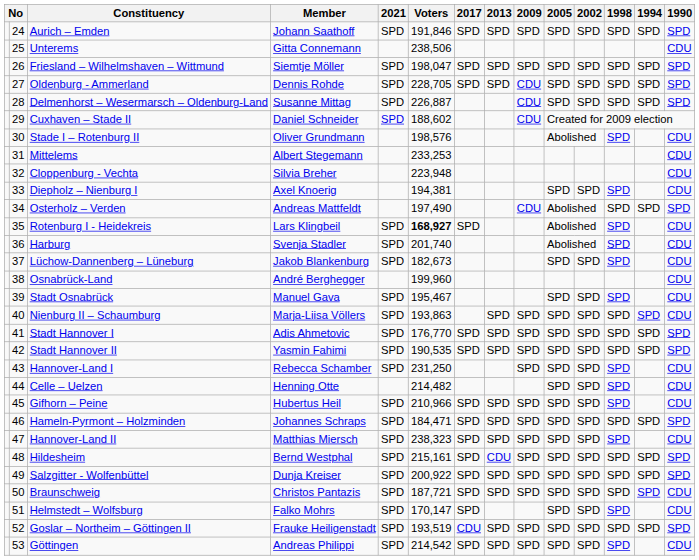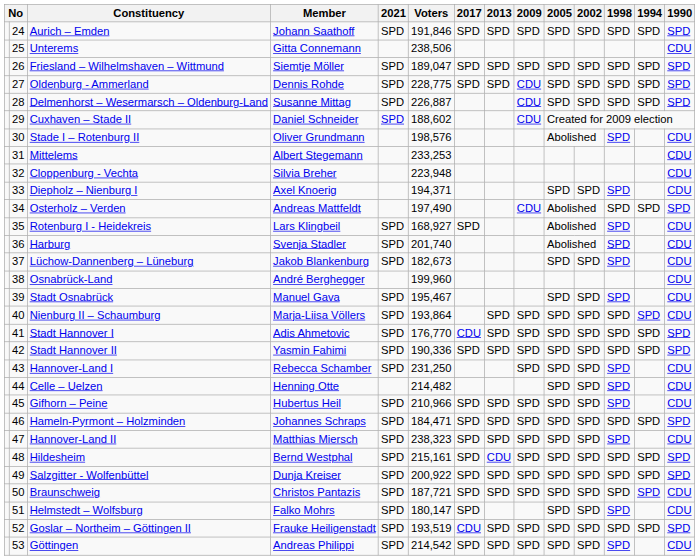Friesland – Wilhelmshaven – Wittmund | Voters: 198,047 -> 189,047
Oldenburg - Ammerland | Voters: 228,705 -> 228,775
Diepholz – Nienburg I | Voters: 194,381 -> 194,371
Rotenburg I - Heidekreis | Voters: bold -> normal
Nienburg II – Schaumburg | Voters: 193,863 -> 193,864
Stadt Hannover I | 2017: SPD -> CDU
Stadt Hannover II | Voters: 190,535 -> 190,336
Helmstedt – Wolfsburg | Voters: 170,147 -> 180,147
